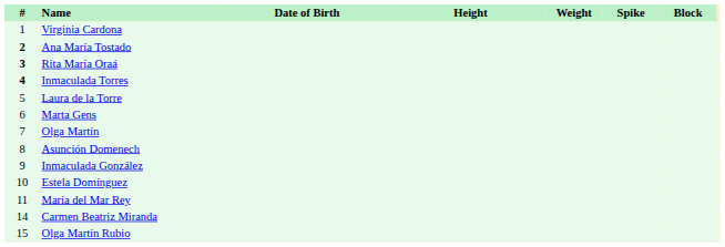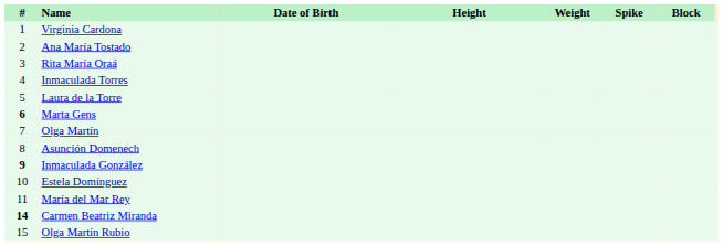Ana María Tostado | #: bold -> normal
Rita María Oraá | #: bold -> normal
Inmaculada Torres | #: bold -> normal
Marta Gens | #: normal -> bold
Inmaculada González | #: normal -> bold
Carmen Beatriz Miranda | #: normal -> bold
